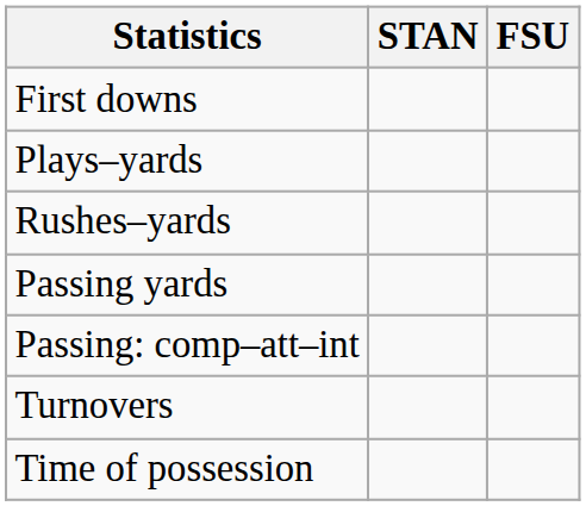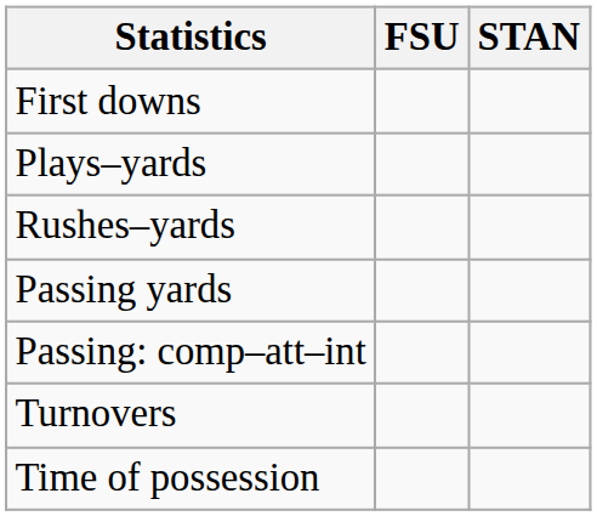columns swapped: FSU <-> STAN
